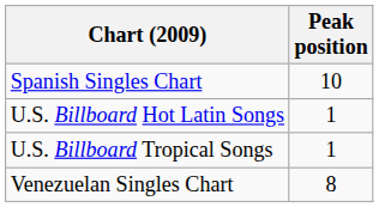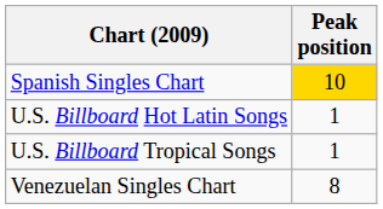Spanish Singles Chart | Peak position: no background -> gold background
